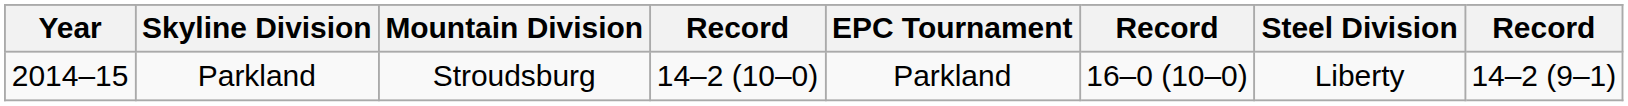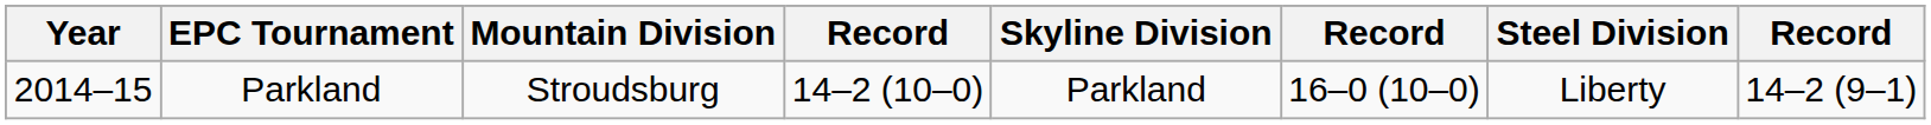columns swapped: EPC Tournament <-> Skyline Division
